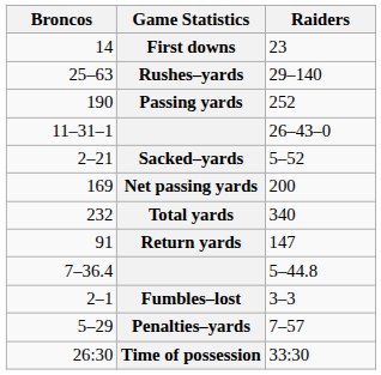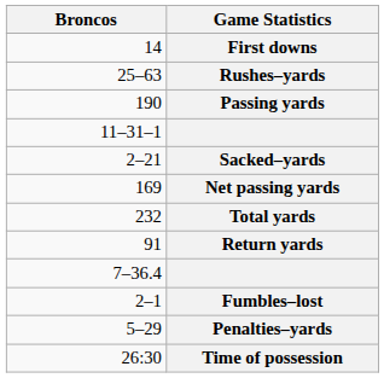- column: Raiders | 23 | 29–140 | 252 | 26–43–0 | 5–52 | 200 | 340 | 147 | 5–44.8 | 3–3 | 7–57 | 33:30
